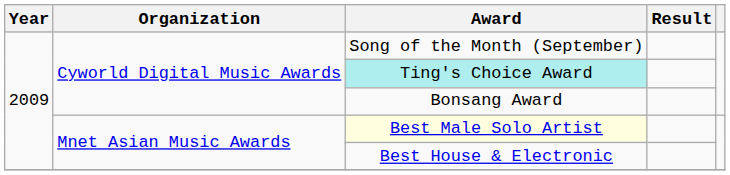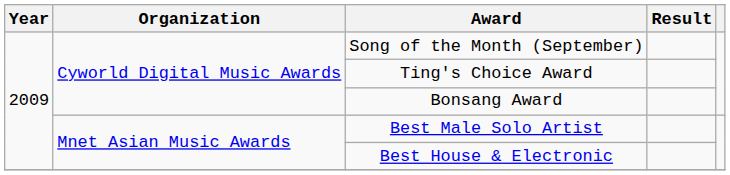Ting's Choice Award | Award: paleturquoise background -> no background
Best Male Solo Artist | Award: lightyellow background -> no background
